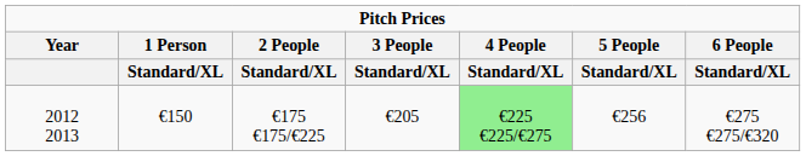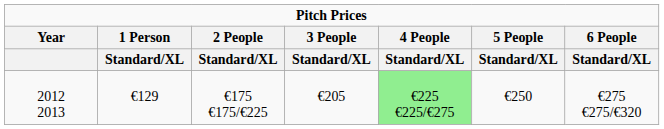2012 2013 | 1 Person / Standard/XL: €150 -> €129
2012 2013 | 5 People / Standard/XL: €256 -> €250
